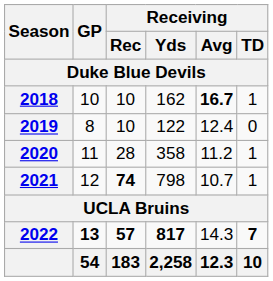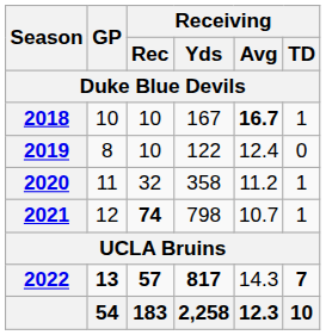2018 | Receiving / Yds: 162 -> 167
2020 | Receiving / Rec: 28 -> 32
